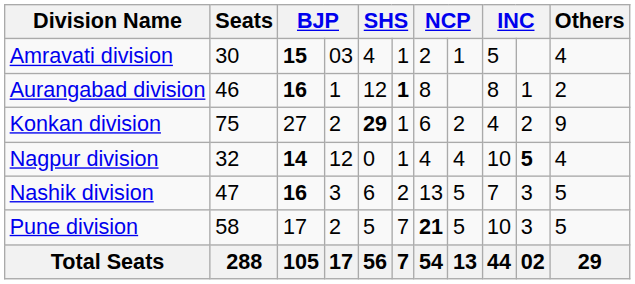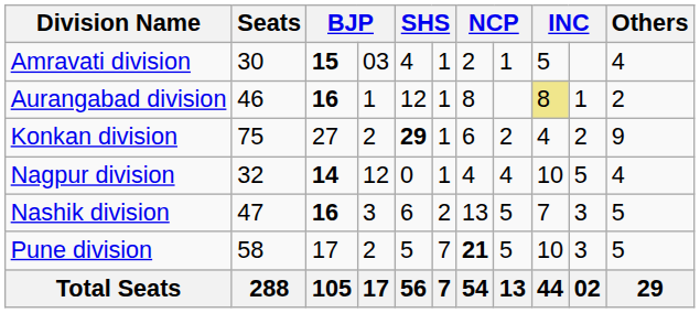Aurangabad division | column 6: bold -> normal
Aurangabad division | column 9: no background -> khaki background
Nagpur division | column 10: bold -> normal
